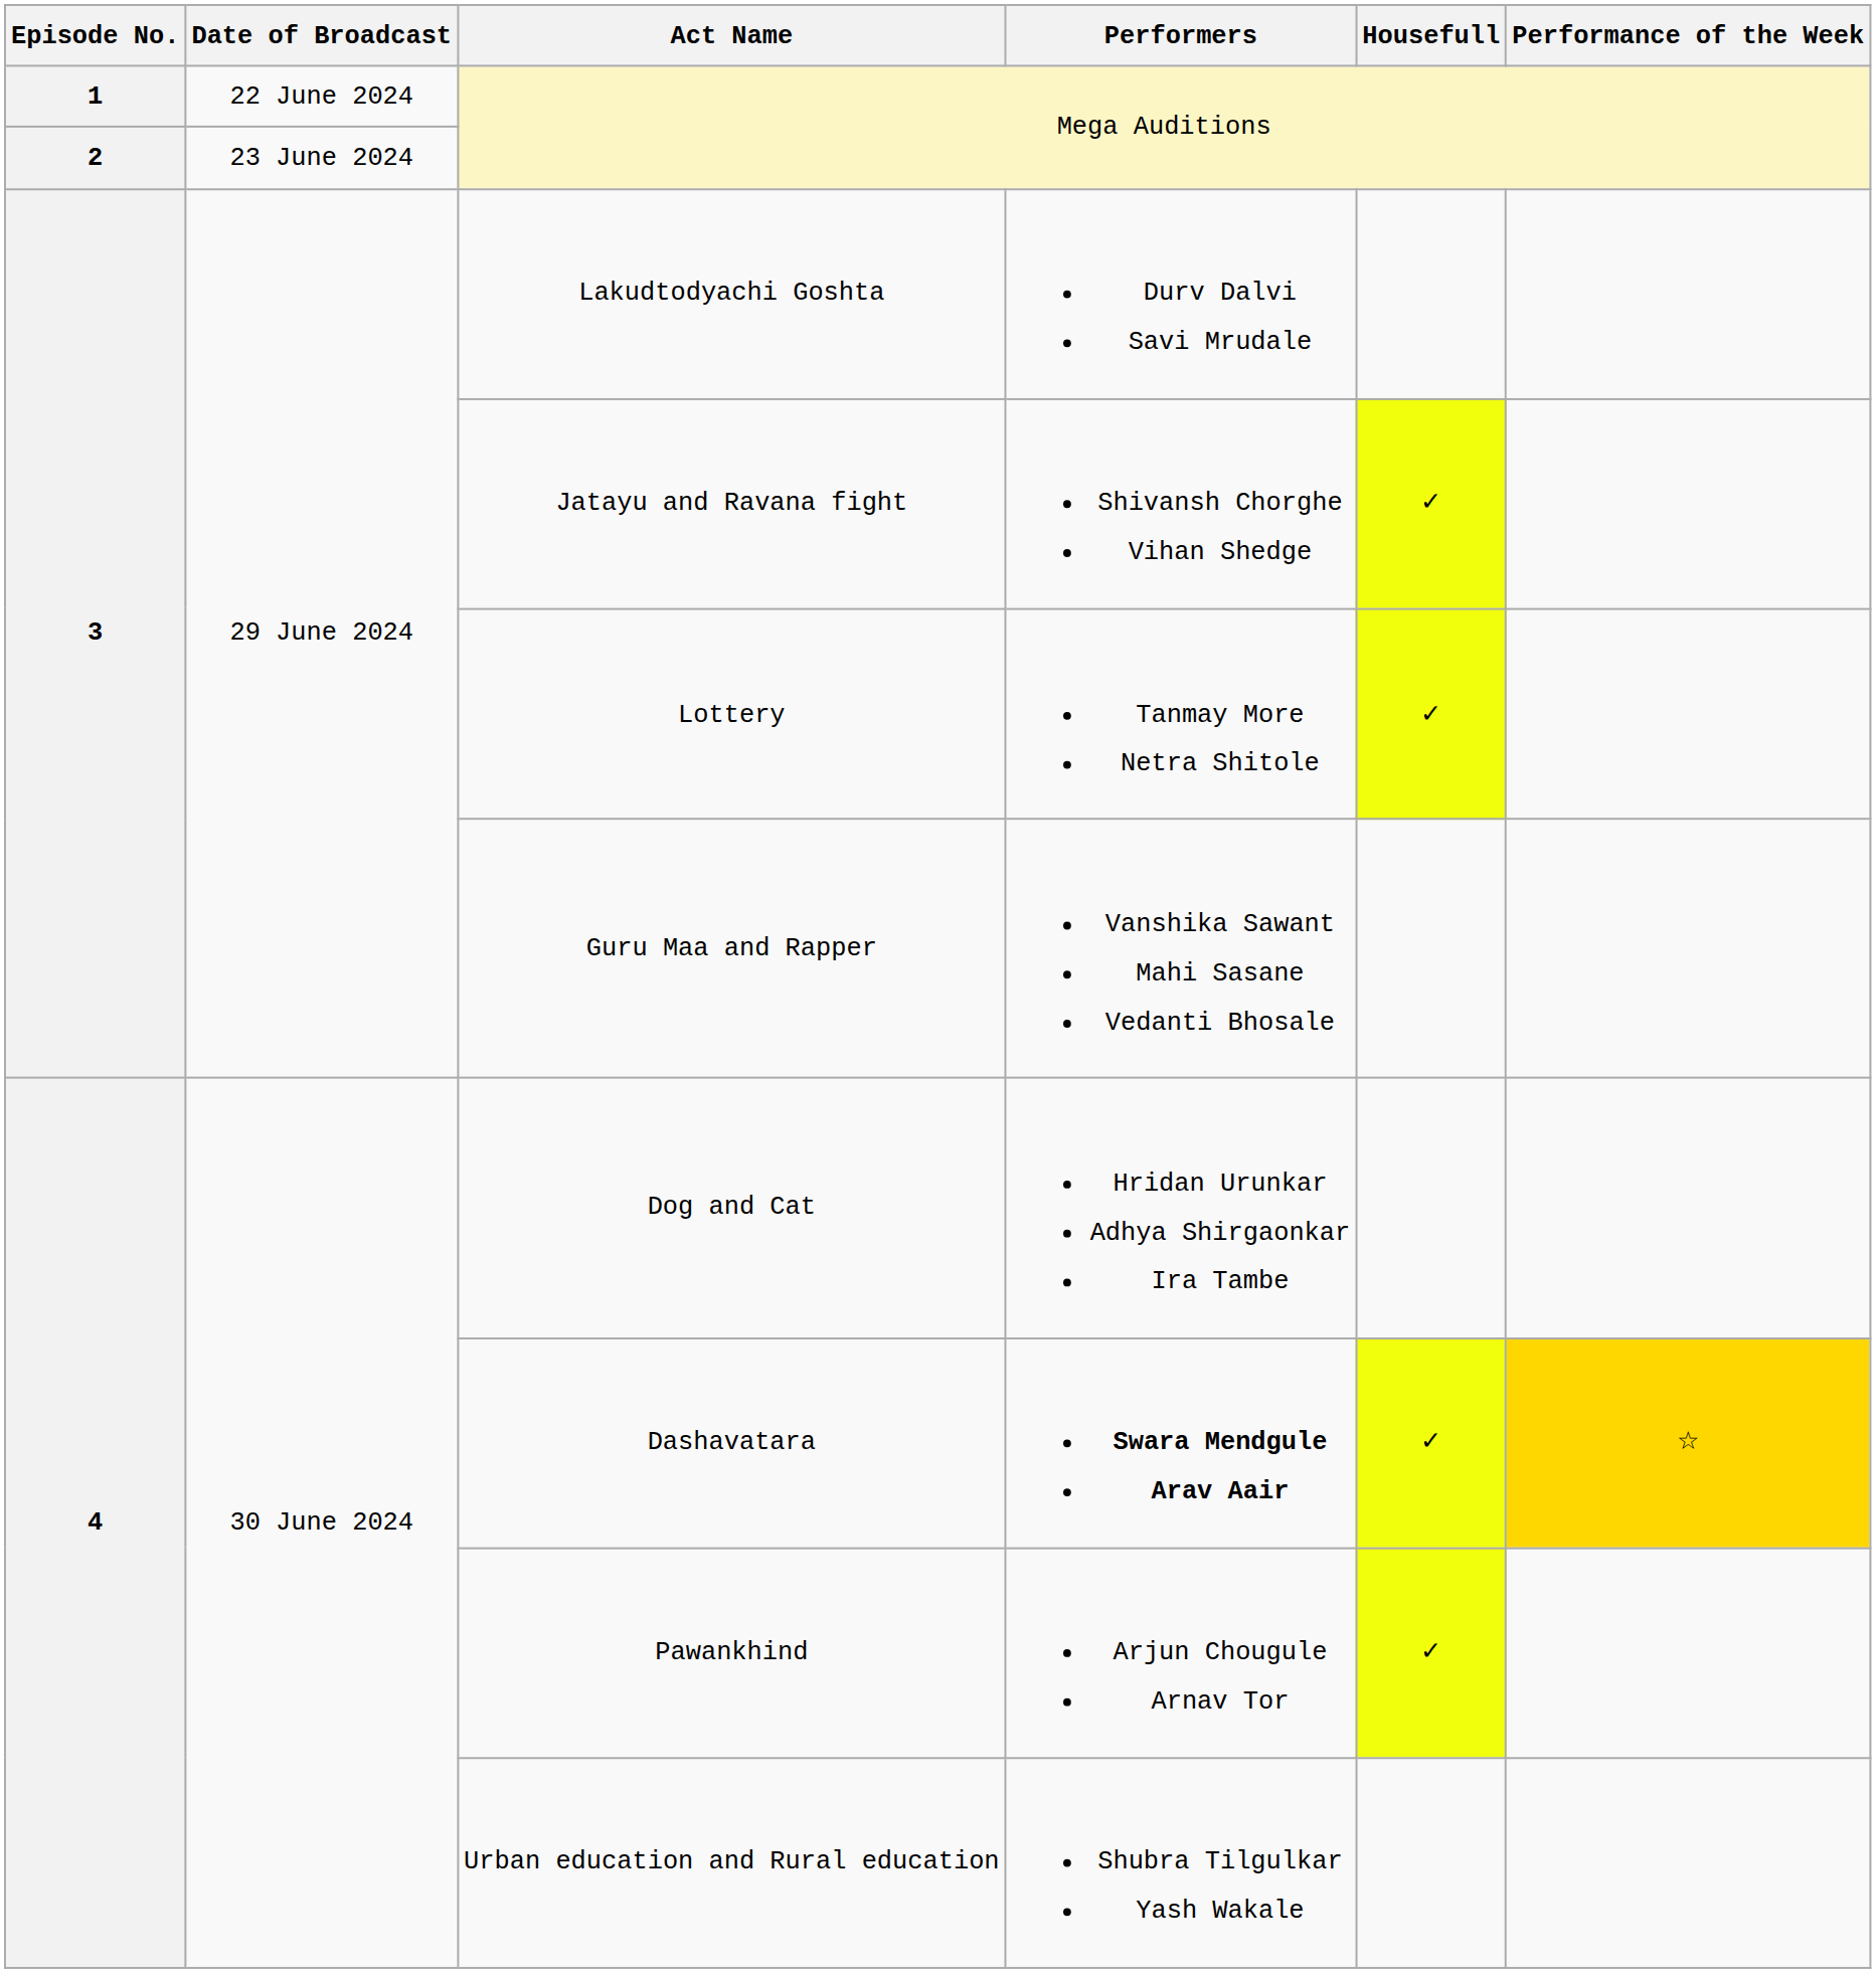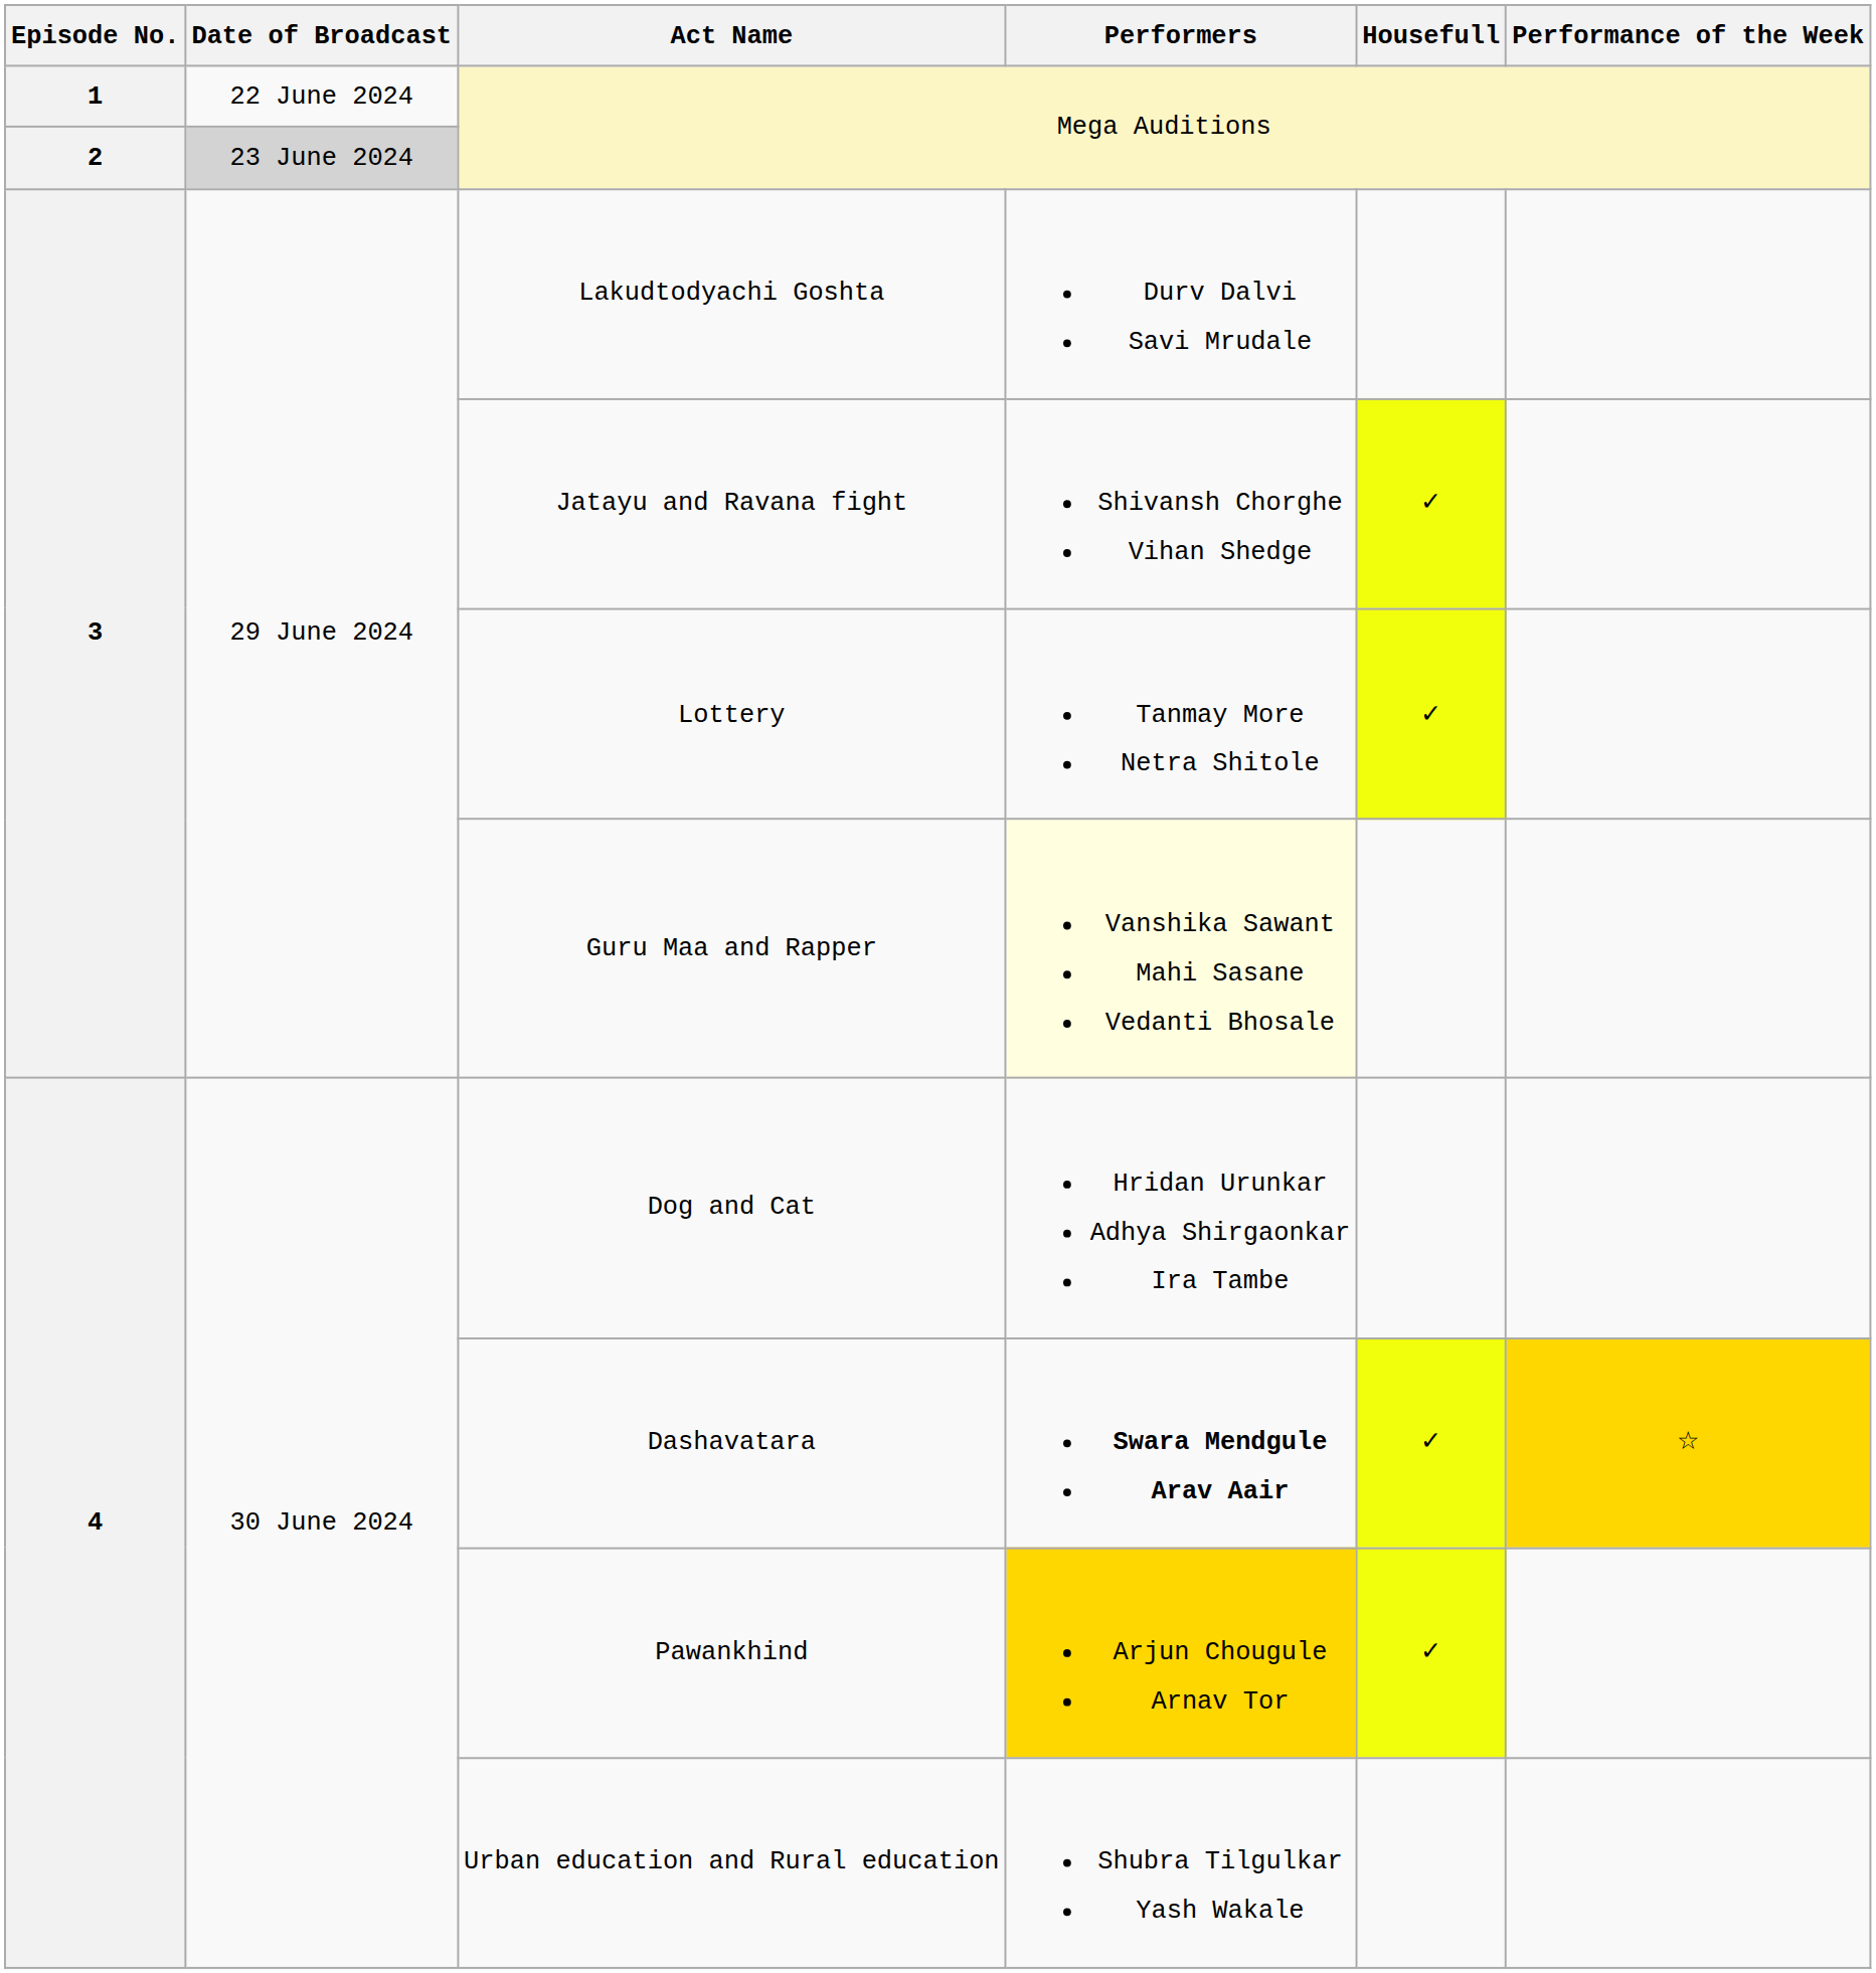2 / Mega Auditions | Date of Broadcast: no background -> lightgrey background
Guru Maa and Rapper | Performers: no background -> lightyellow background
Pawankhind | Performers: no background -> gold background
